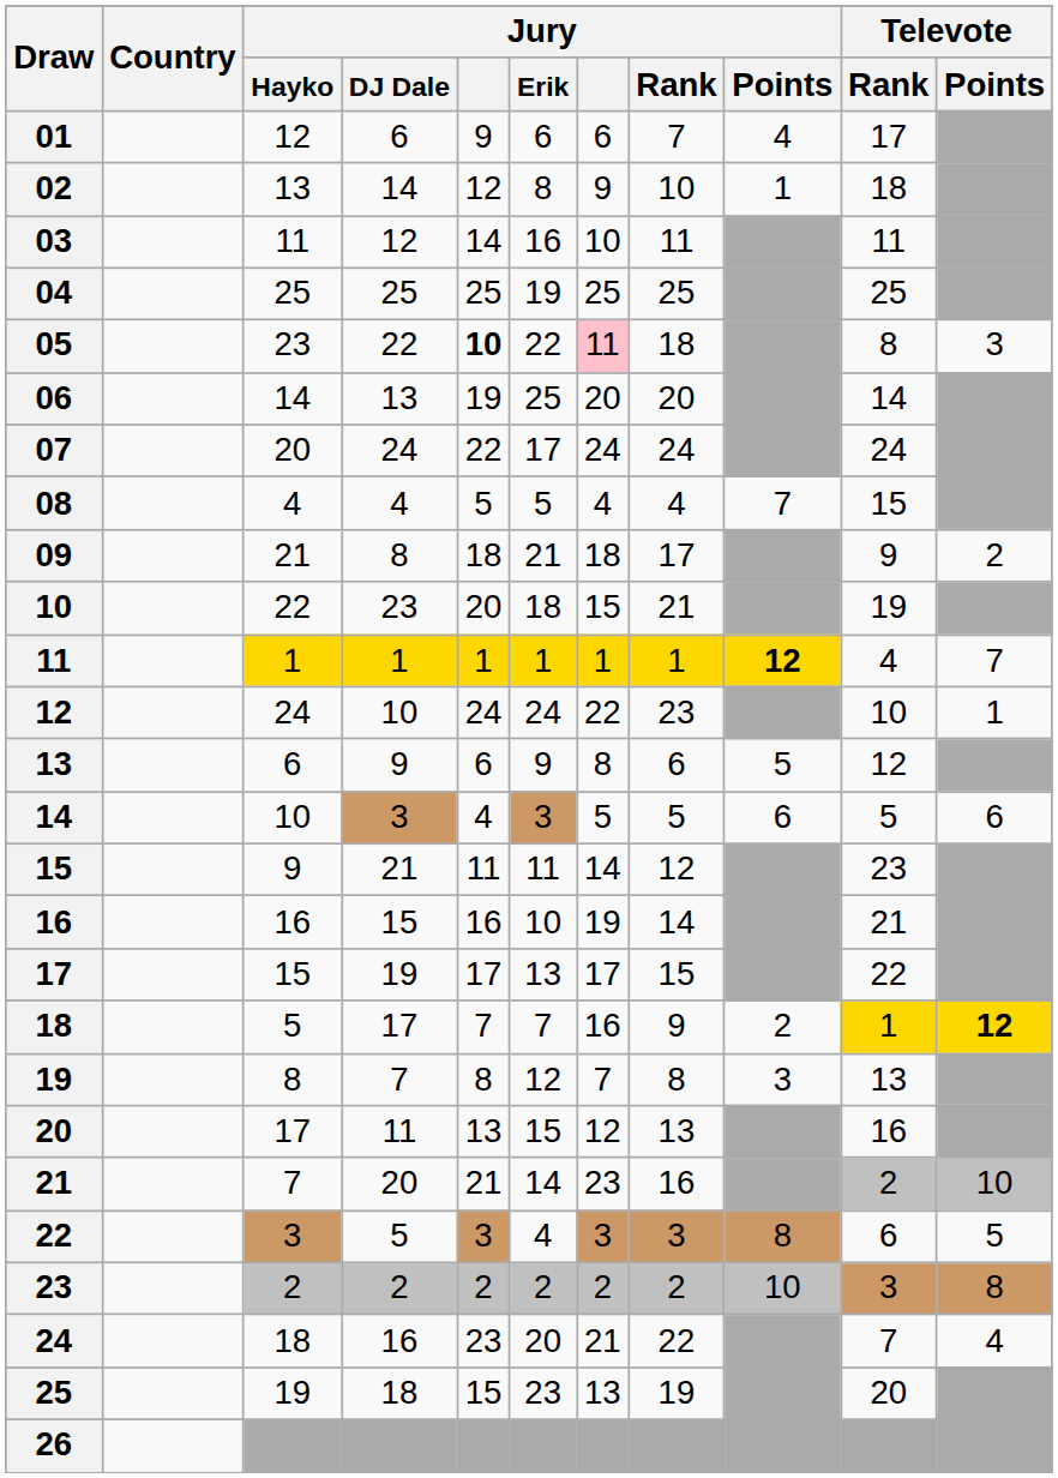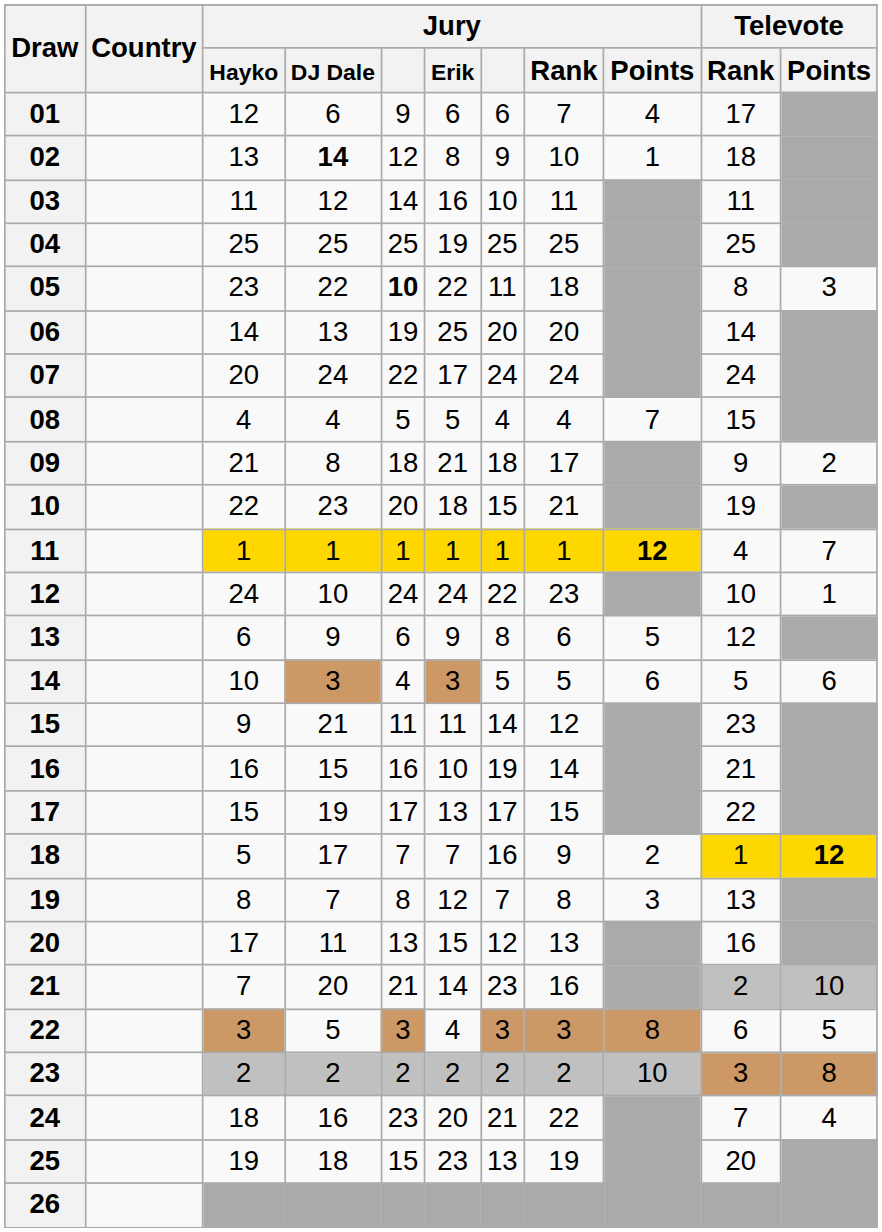02 | Jury / DJ Dale: normal -> bold
05 | column 7: pink background -> no background
